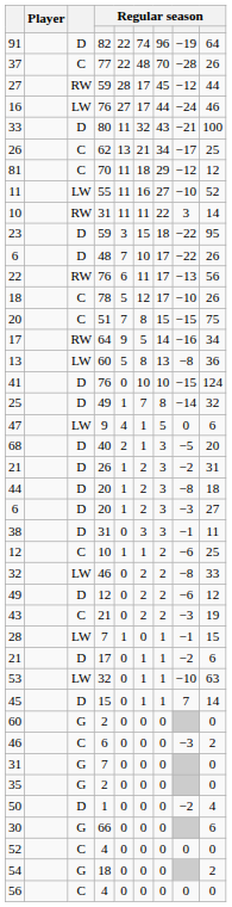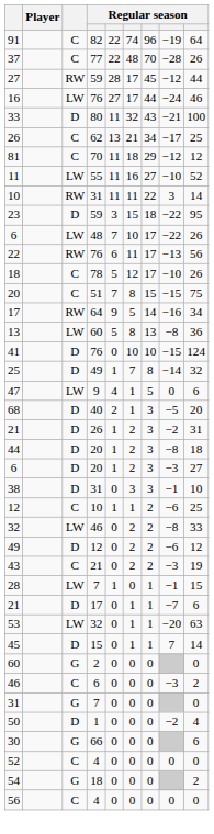91 | column 3: D -> C
6 / 48 | column 3: D -> LW
38 | column 9: 11 -> 10
21 / 17 | column 8: −2 -> −7
53 | column 8: −10 -> −20
- row: 35 | G | 2 | 0 | 0 | 0 | 0
